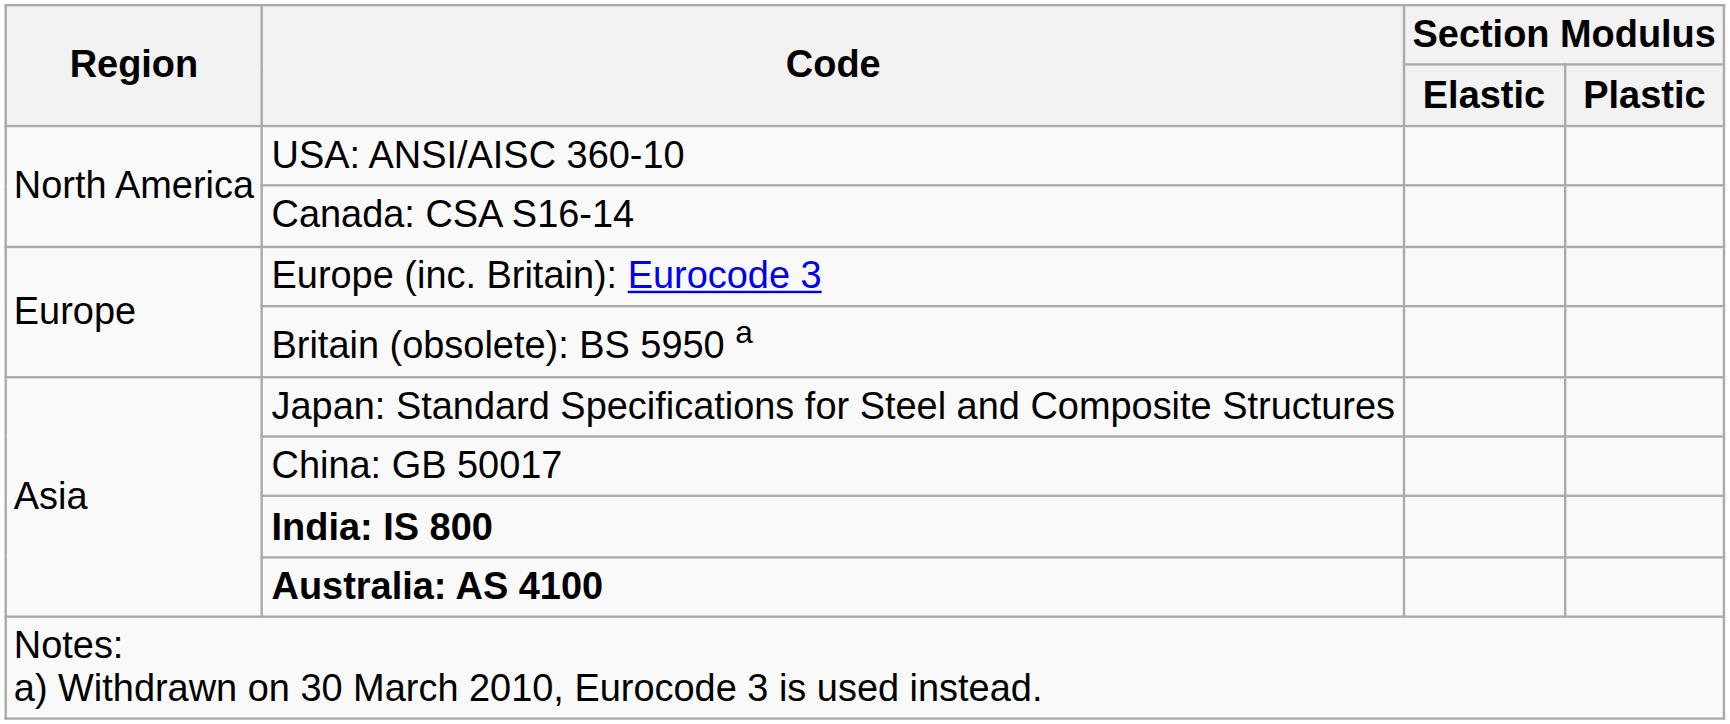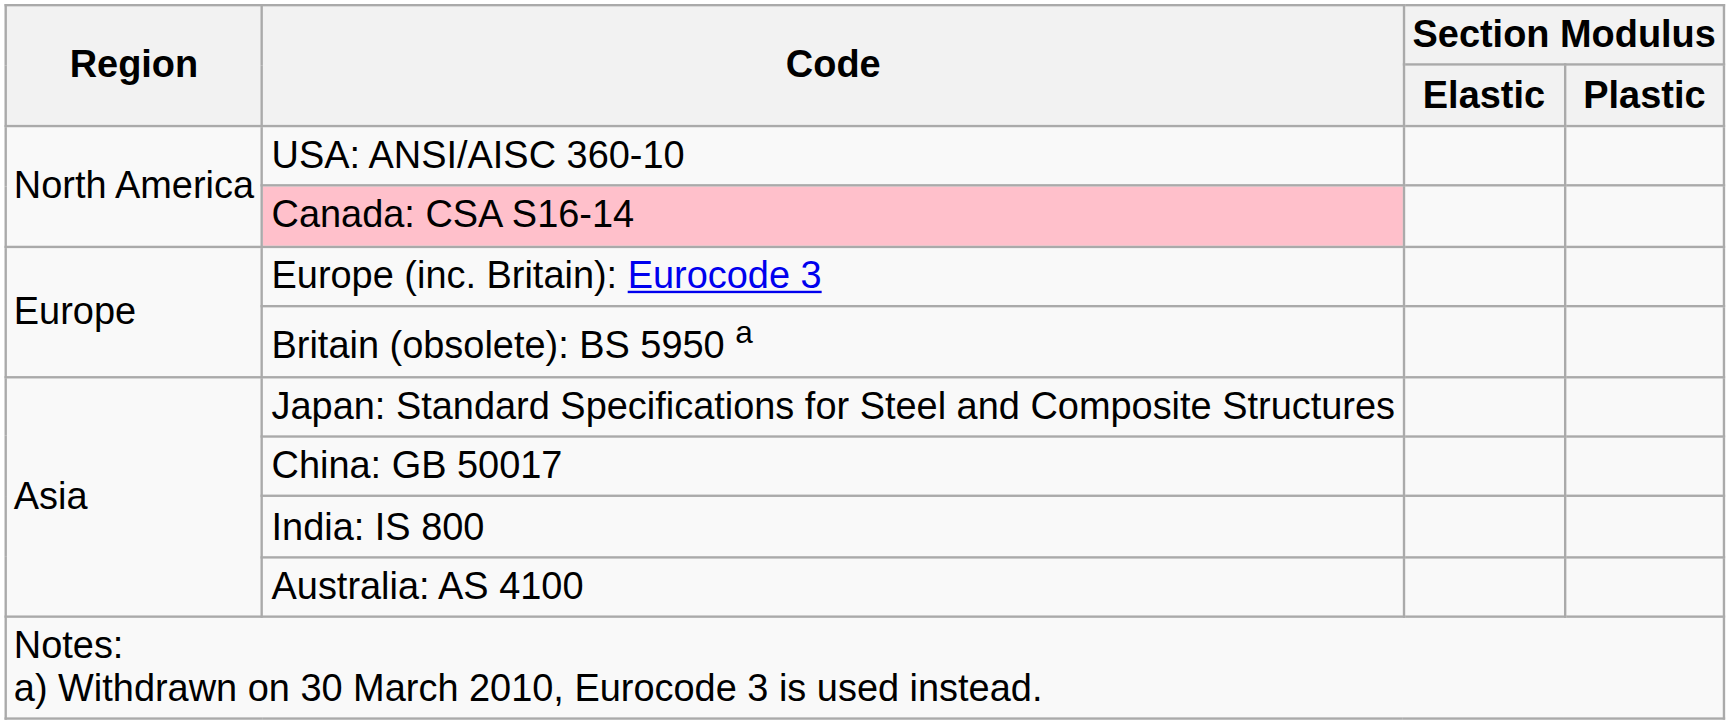Canada: CSA S16-14 | Code: no background -> pink background
India: IS 800 | Code: bold -> normal
Australia: AS 4100 | Code: bold -> normal
